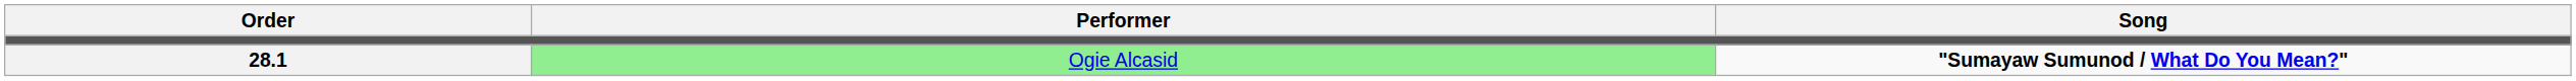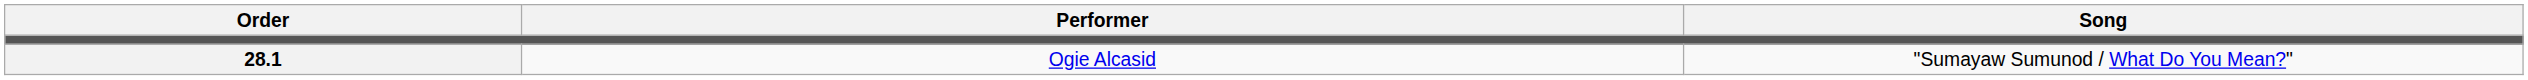row 3 | Performer: lightgreen background -> no background
row 3 | Song: bold -> normal
